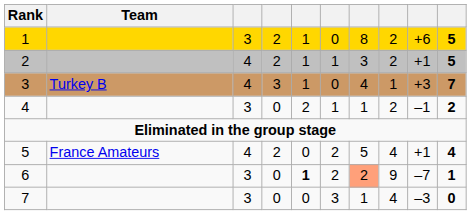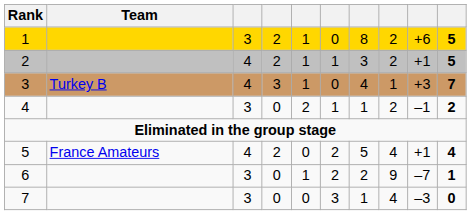6 | column 5: bold -> normal
6 | column 7: lightsalmon background -> no background
